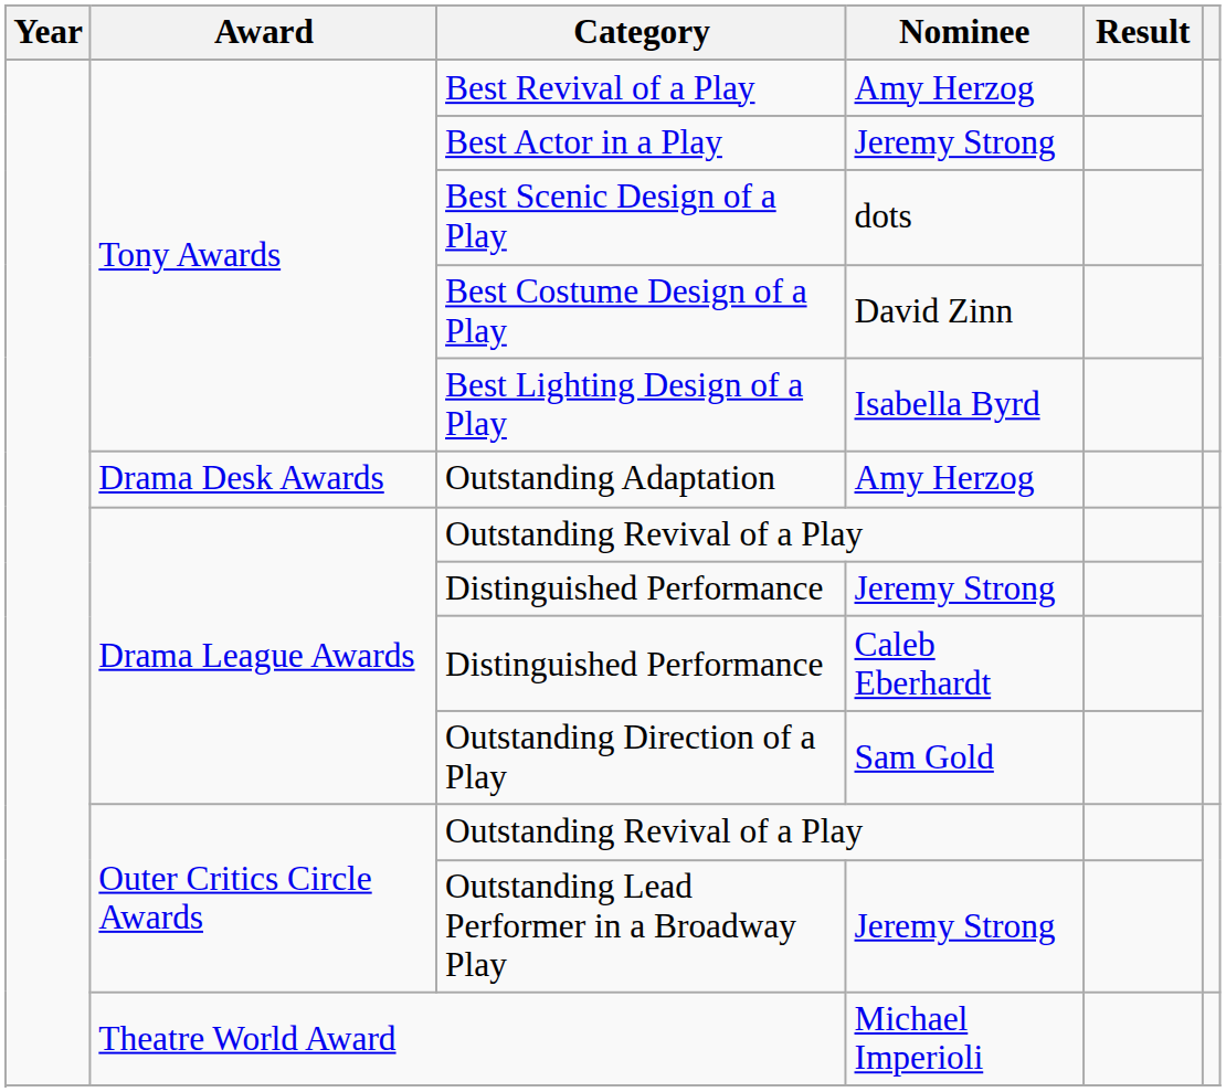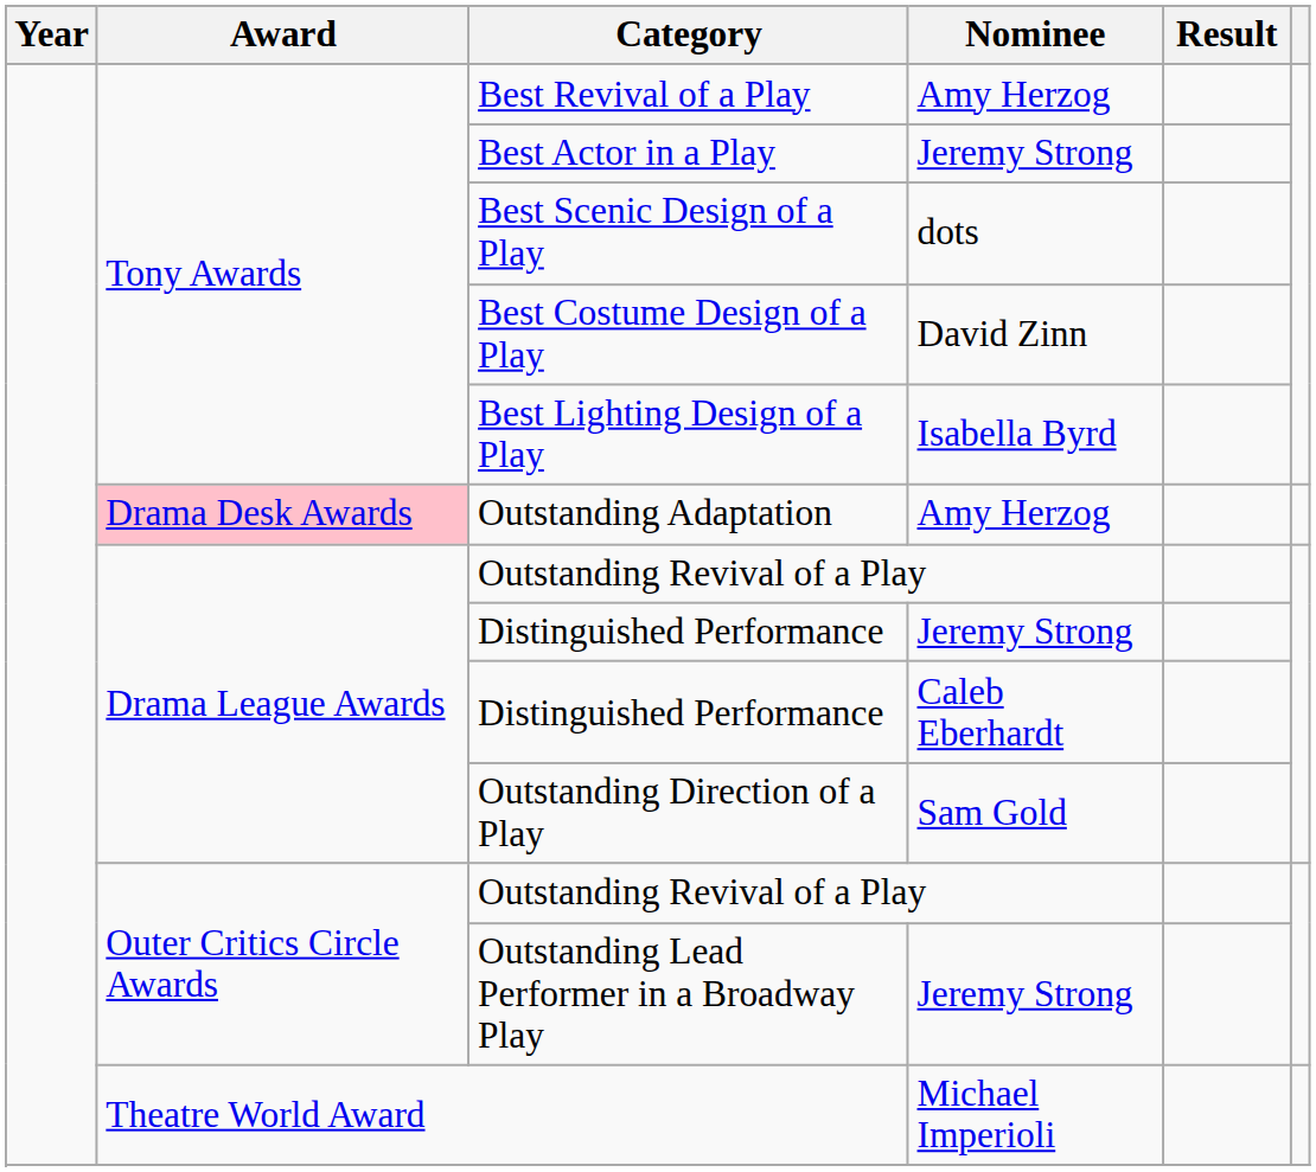Outstanding Adaptation | Award: no background -> pink background
